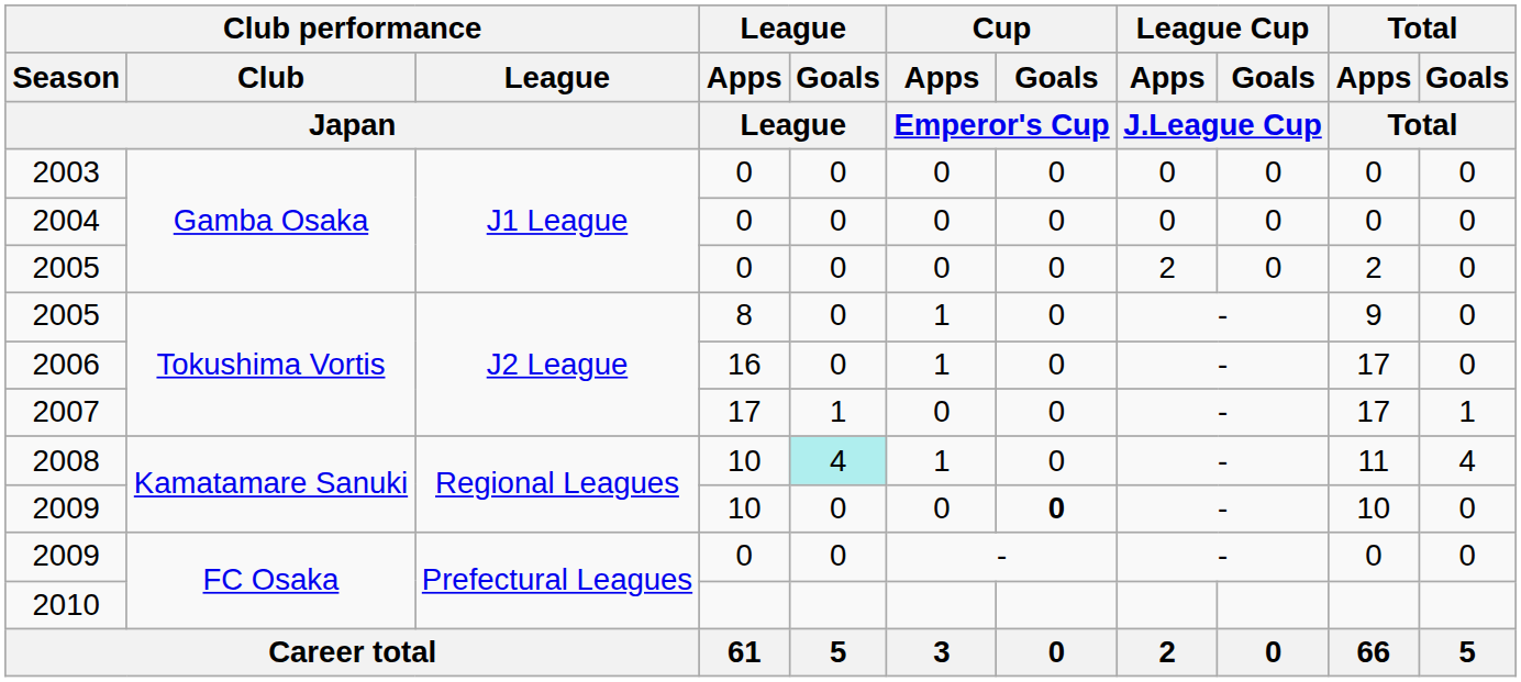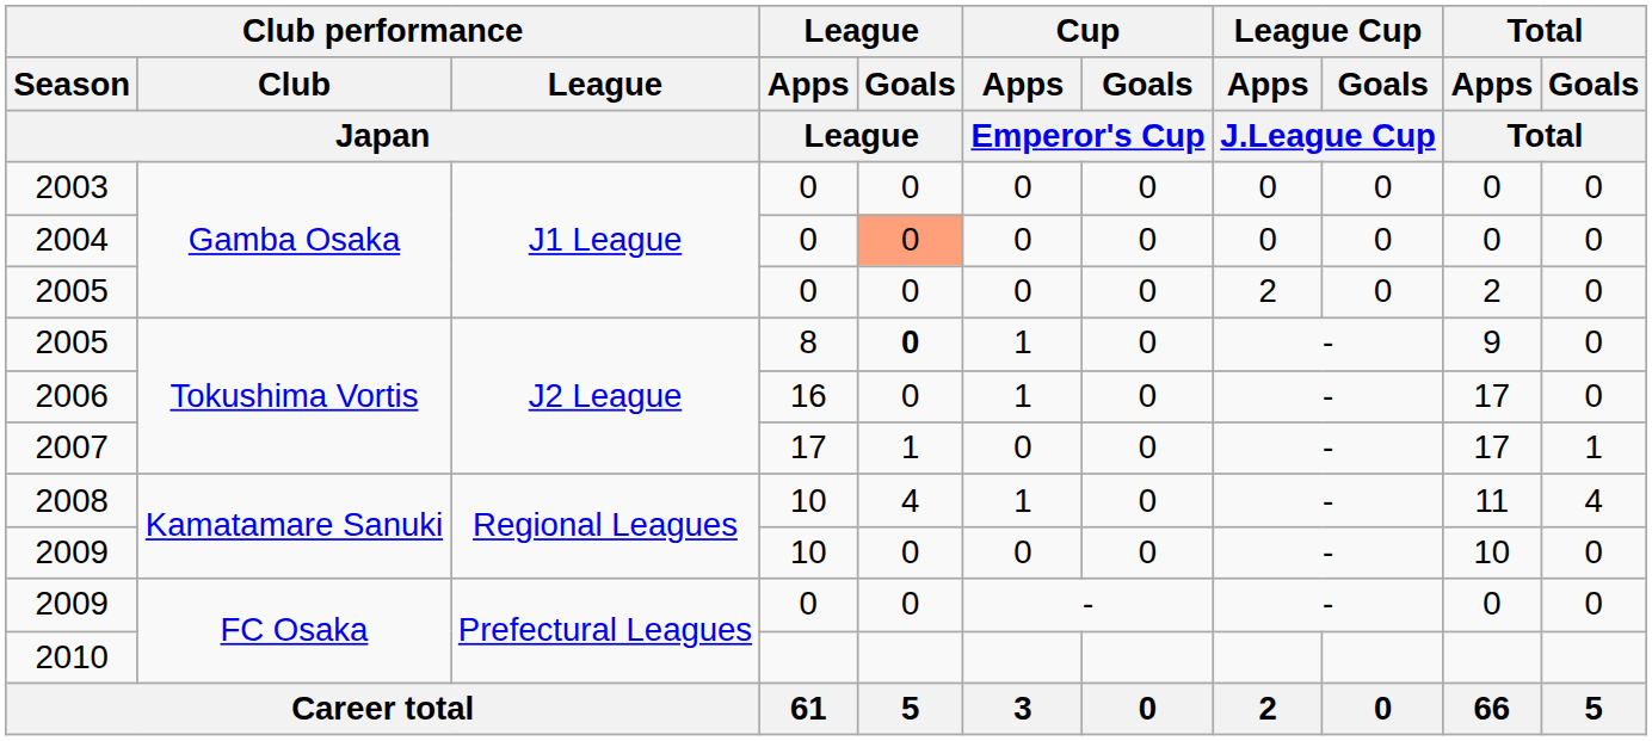2004 | League / Goals / League: no background -> lightsalmon background
2005 / 8 | League / Goals / League: normal -> bold
2008 | League / Goals / League: paleturquoise background -> no background
2009 / 10 | Cup / Goals / Emperor's Cup: bold -> normal
